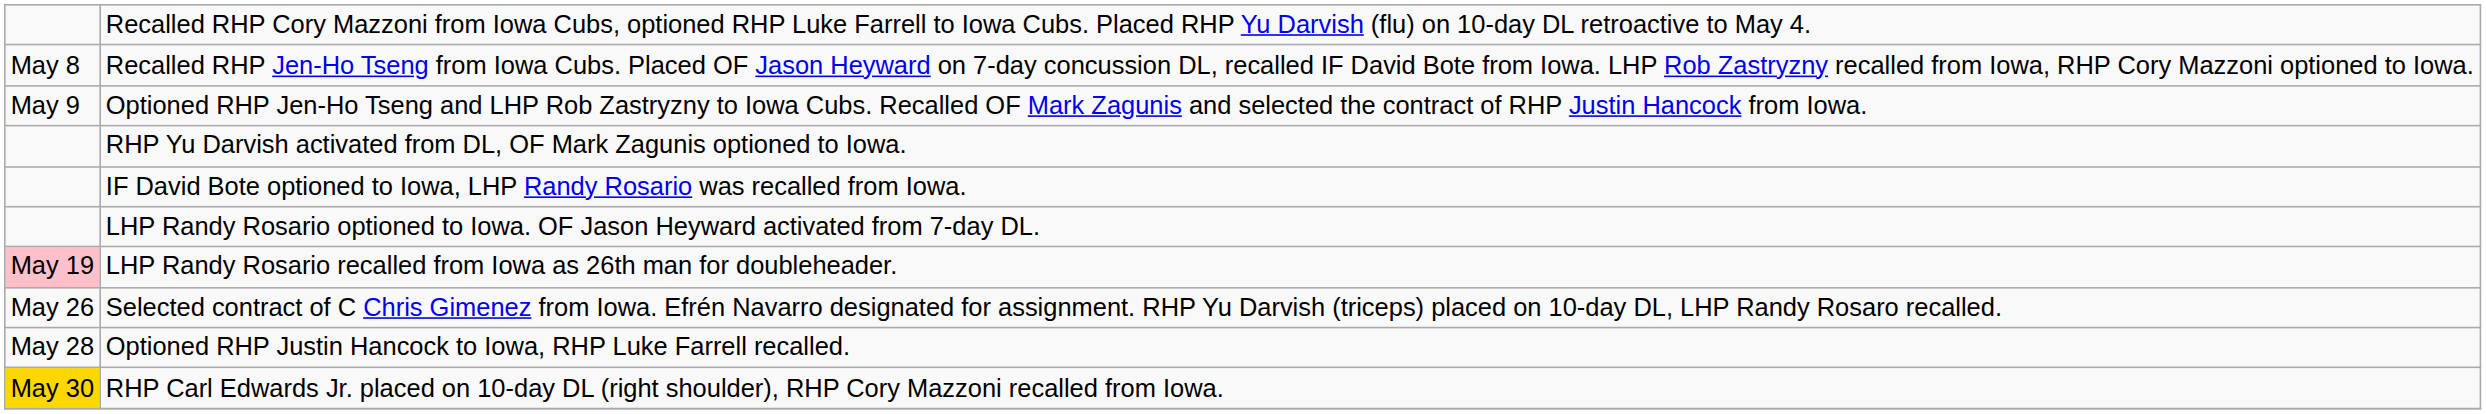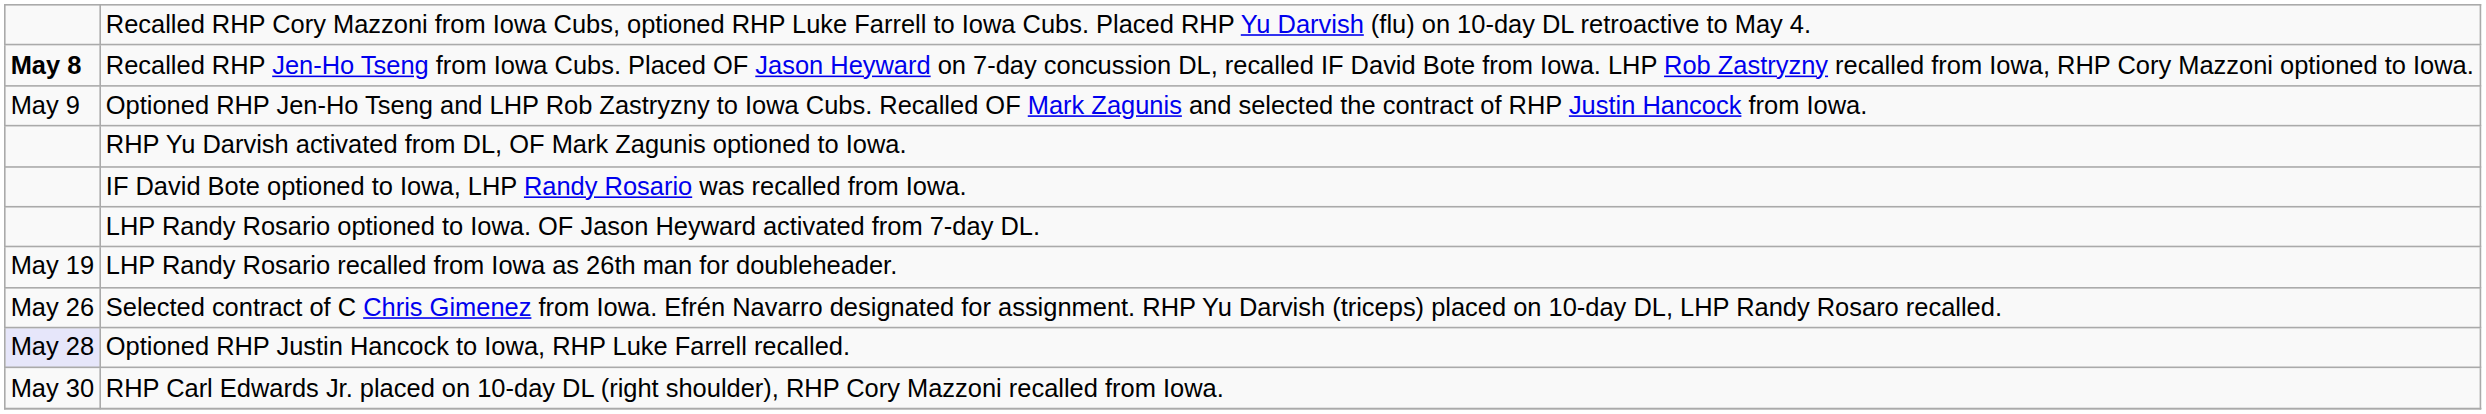row 2 | column 1: normal -> bold
row 7 | column 1: pink background -> no background
row 9 | column 1: no background -> lavender background
row 10 | column 1: gold background -> no background
